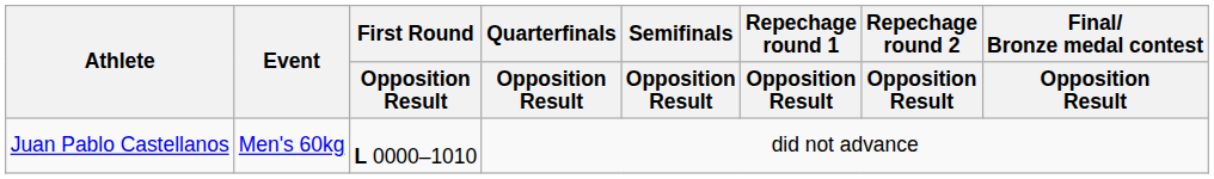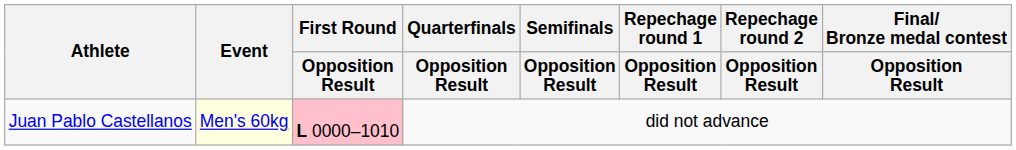Juan Pablo Castellanos | Event: no background -> lightyellow background
Juan Pablo Castellanos | First Round / Opposition Result: no background -> pink background
